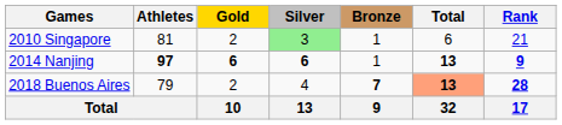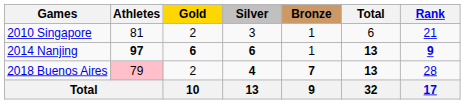2010 Singapore | Silver: lightgreen background -> no background
2018 Buenos Aires | Athletes: no background -> pink background
2018 Buenos Aires | Silver: normal -> bold
2018 Buenos Aires | Total: lightsalmon background -> no background
2018 Buenos Aires | Rank: bold -> normal
